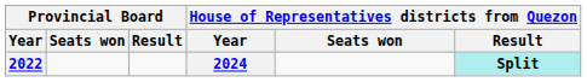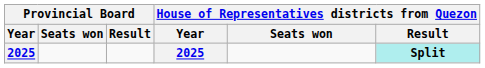row 3 | Provincial Board / Year: 2022 -> 2025
row 3 | House of Representatives districts from Quezon / Year: 2024 -> 2025
